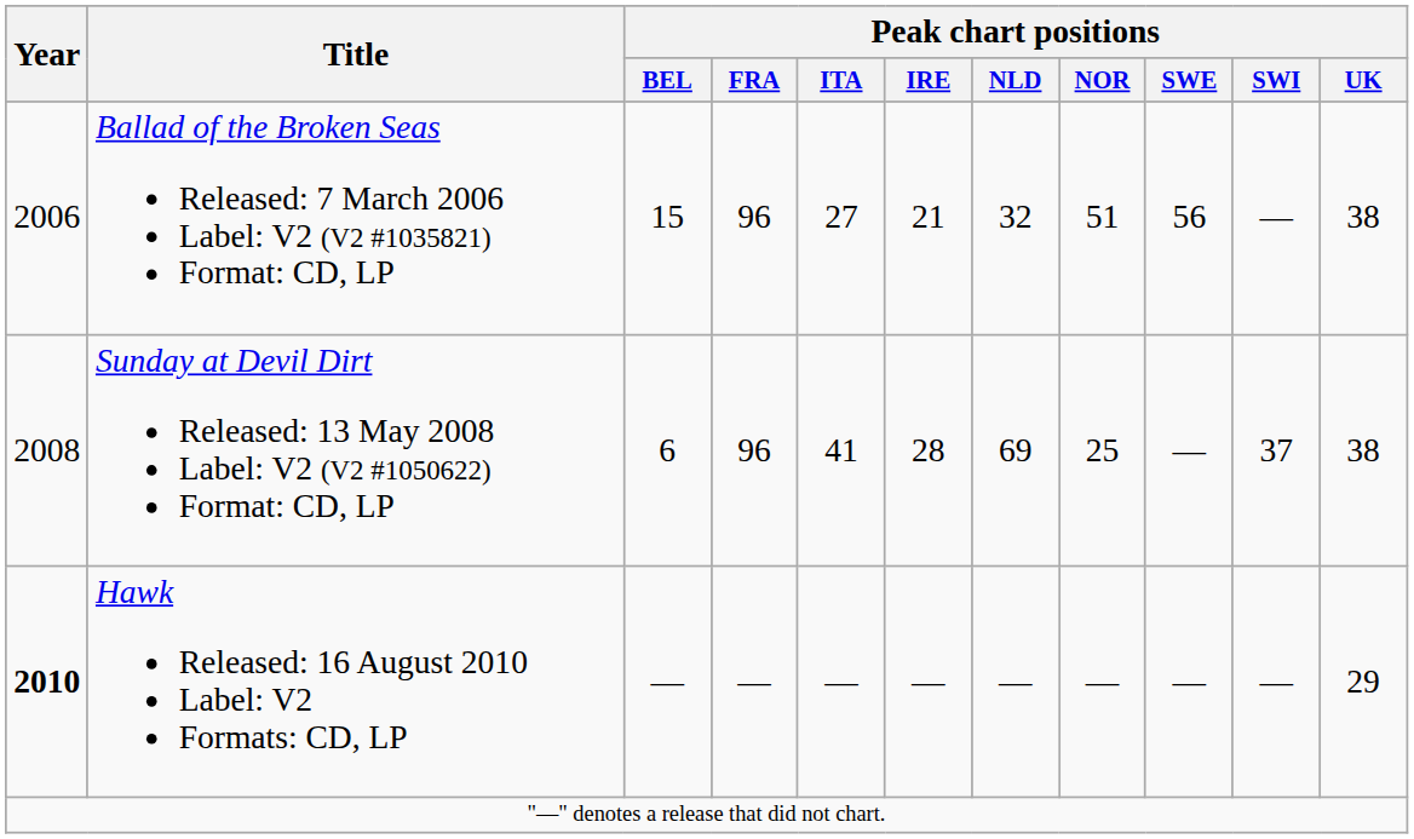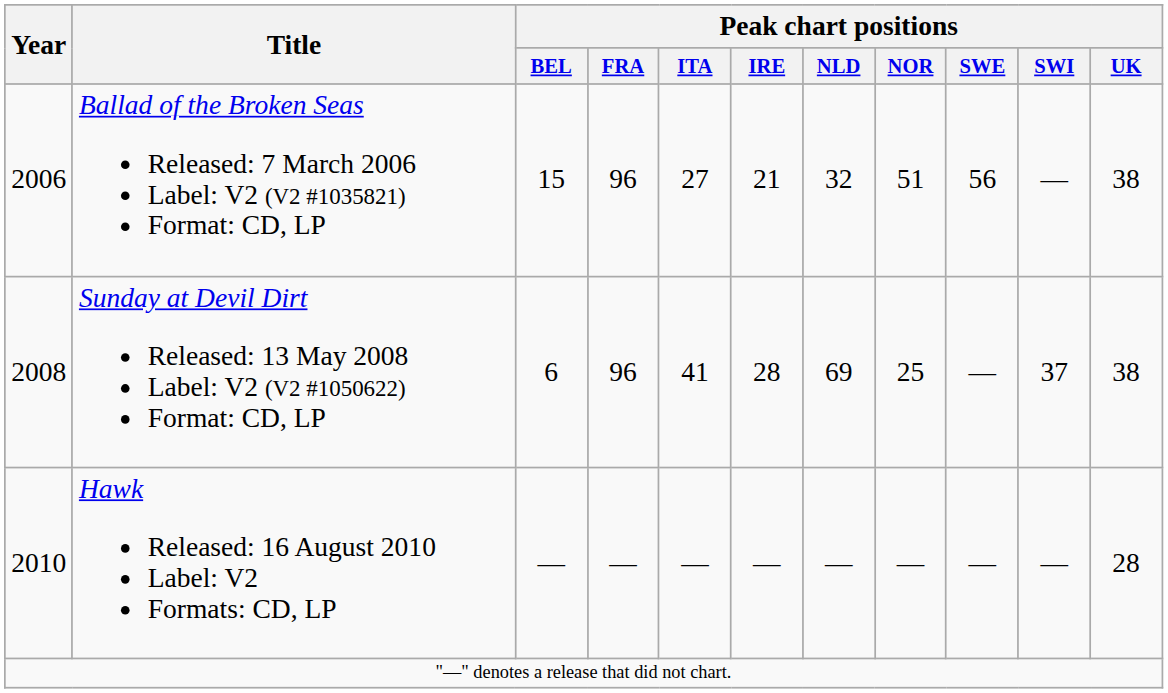Hawk Released: 16 August 2010 Label: V2 Formats: CD, LP | Year: bold -> normal
Hawk Released: 16 August 2010 Label: V2 Formats: CD, LP | Peak chart positions / UK: 29 -> 28
